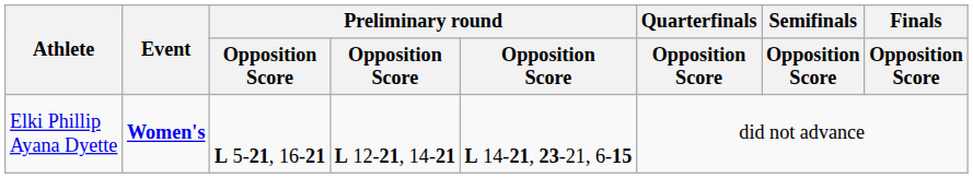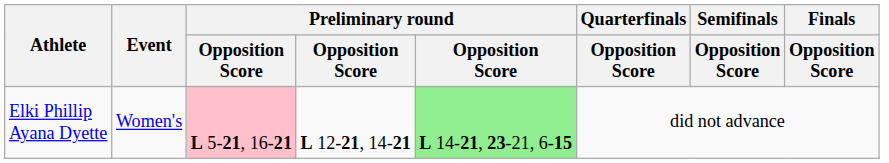Elki Phillip Ayana Dyette | Event: bold -> normal
Elki Phillip Ayana Dyette | column 3: no background -> pink background
Elki Phillip Ayana Dyette | column 5: no background -> lightgreen background
